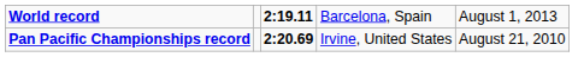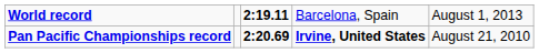Pan Pacific Championships record | column 4: normal -> bold
